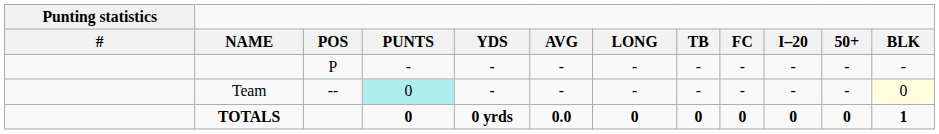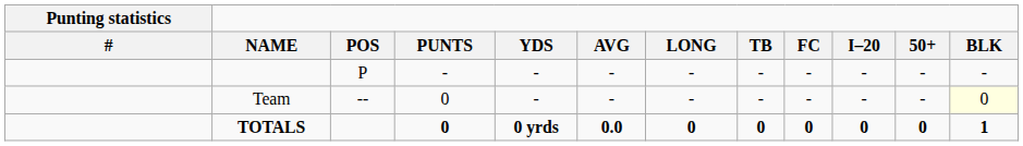Team | PUNTS: paleturquoise background -> no background
